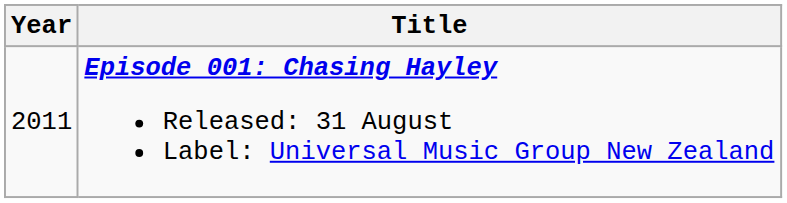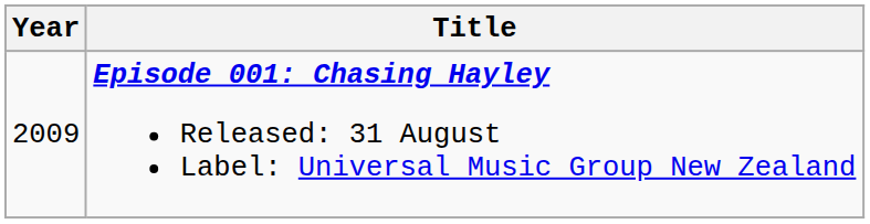row 2 | Year: 2011 -> 2009
